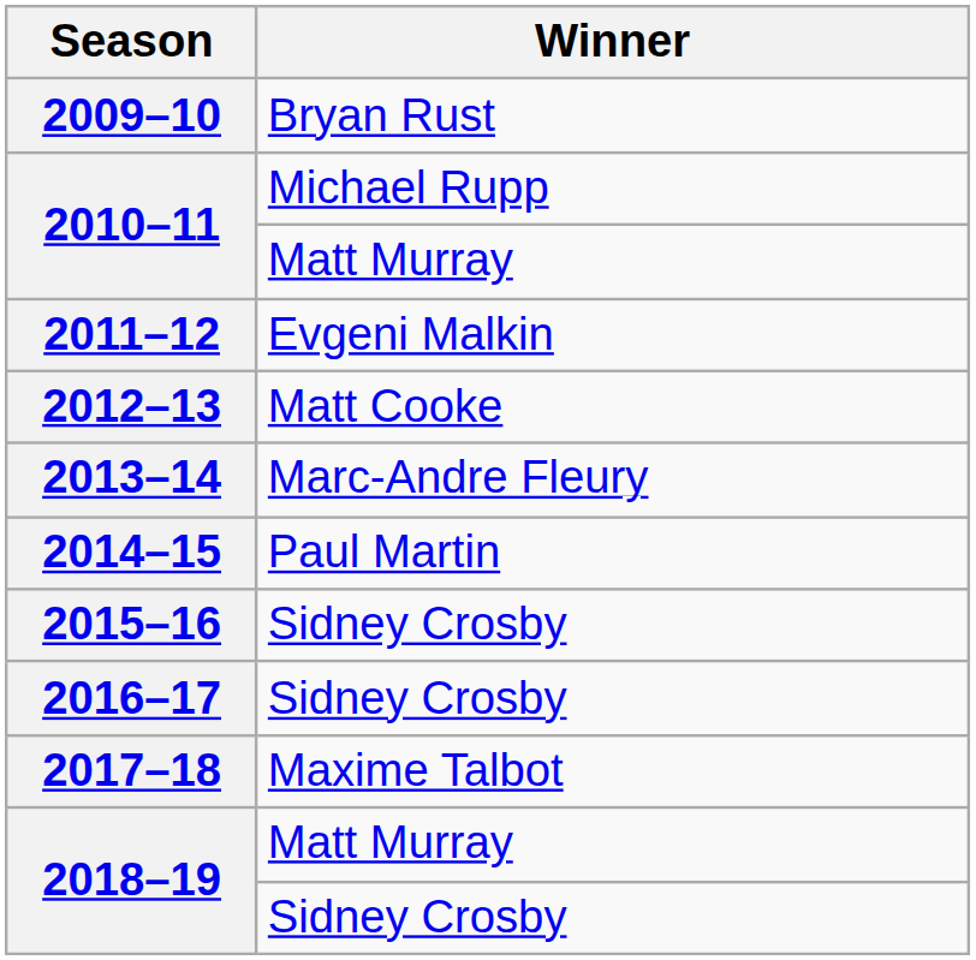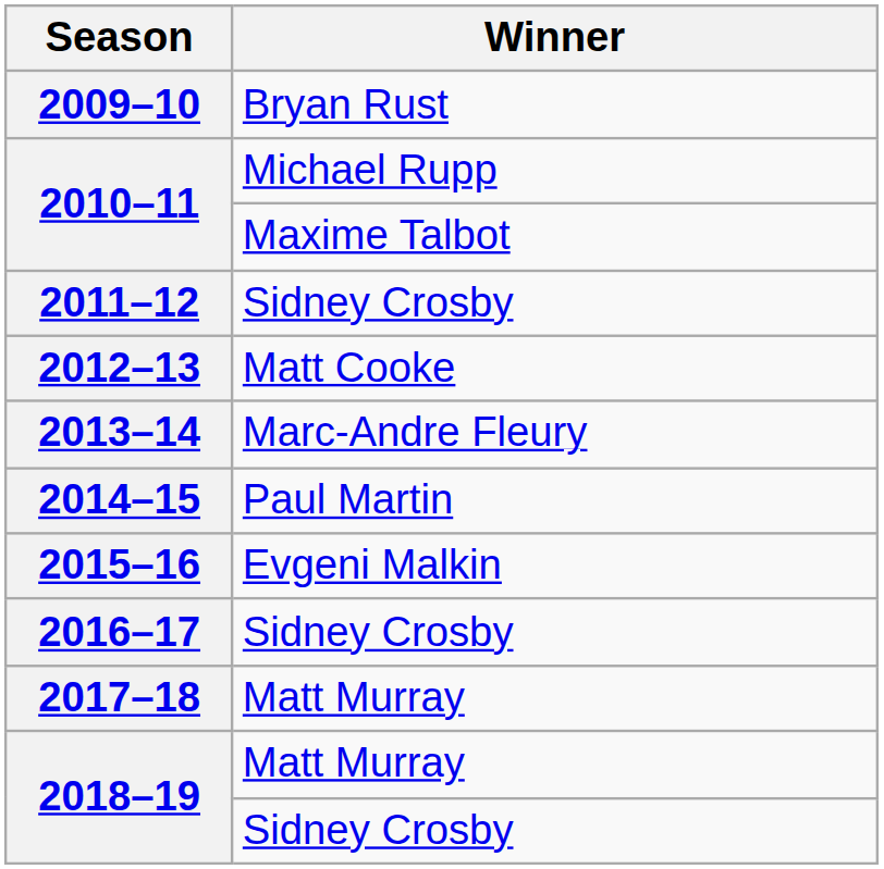row 4 | Winner: Matt Murray -> Maxime Talbot
row 5 | Winner: Evgeni Malkin -> Sidney Crosby
row 9 | Winner: Sidney Crosby -> Evgeni Malkin
row 11 | Winner: Maxime Talbot -> Matt Murray
